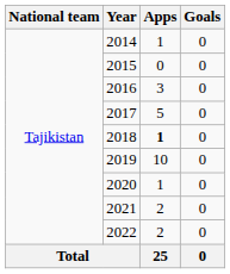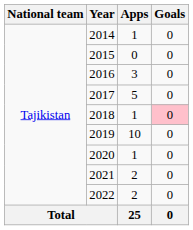2018 | Apps: bold -> normal
2018 | Goals: no background -> pink background
